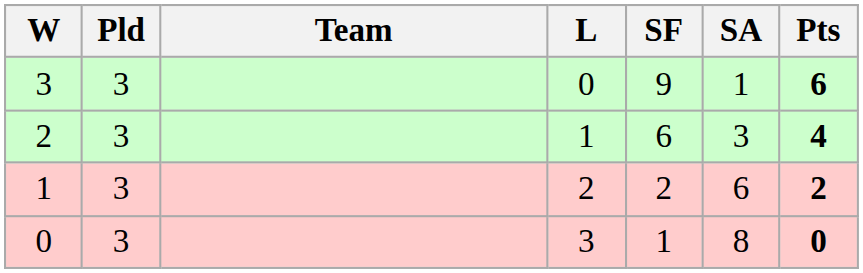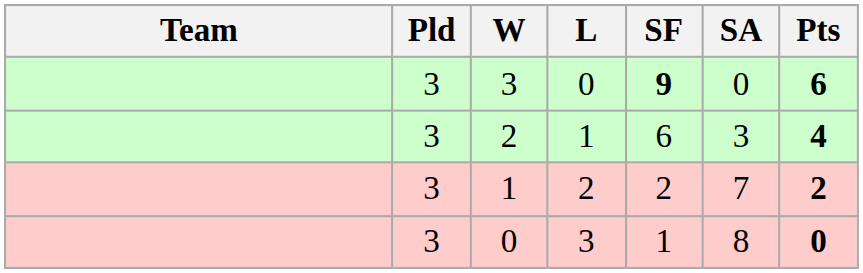columns swapped: Team <-> W
row 2 | SF: normal -> bold
row 2 | SA: 1 -> 0
row 4 | SA: 6 -> 7
